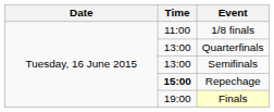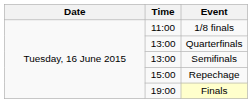Repechage | Time: bold -> normal
